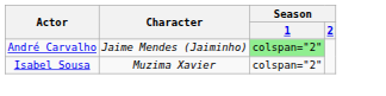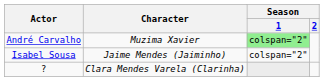André Carvalho | Character: Jaime Mendes (Jaiminho) -> Muzima Xavier
Isabel Sousa | Character: Muzima Xavier -> Jaime Mendes (Jaiminho)
+ row: ? | Clara Mendes Varela (Clarinha)
